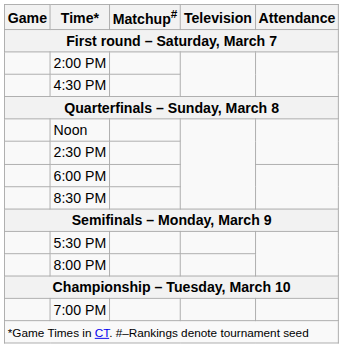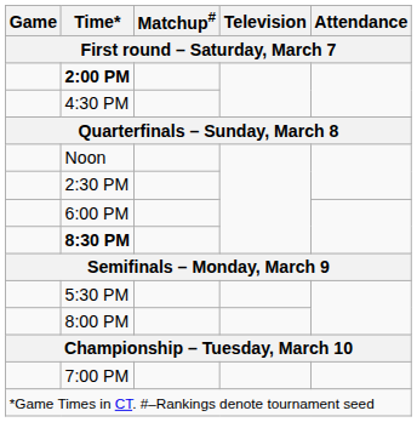2:00 PM | Time* / First round – Saturday, March 7: normal -> bold
8:30 PM | Time* / First round – Saturday, March 7: normal -> bold
